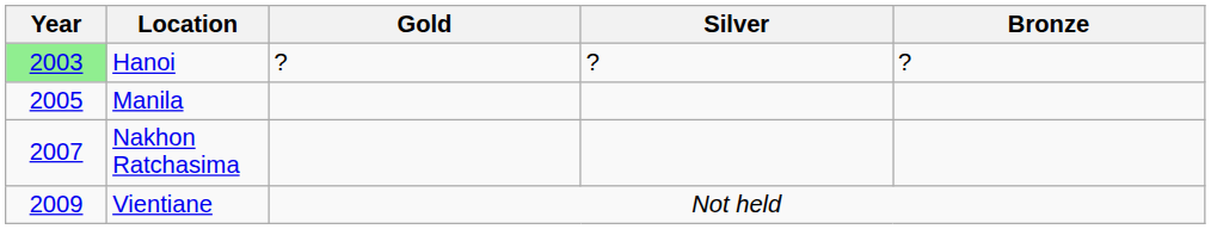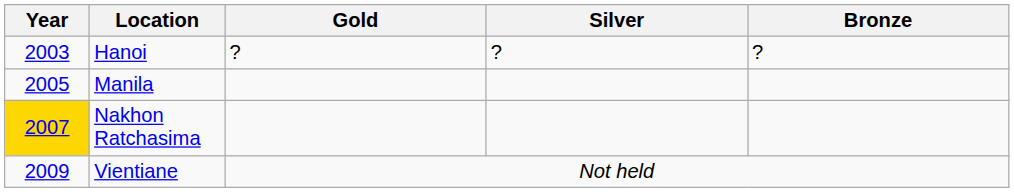Hanoi | Year: lightgreen background -> no background
Nakhon Ratchasima | Year: no background -> gold background
